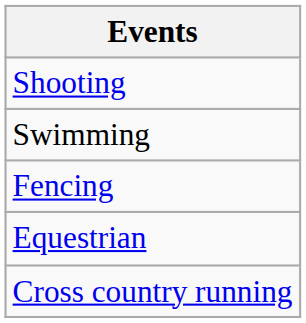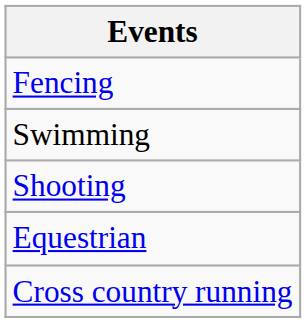row 2 | column 1: Shooting -> Fencing
row 4 | column 1: Fencing -> Shooting
